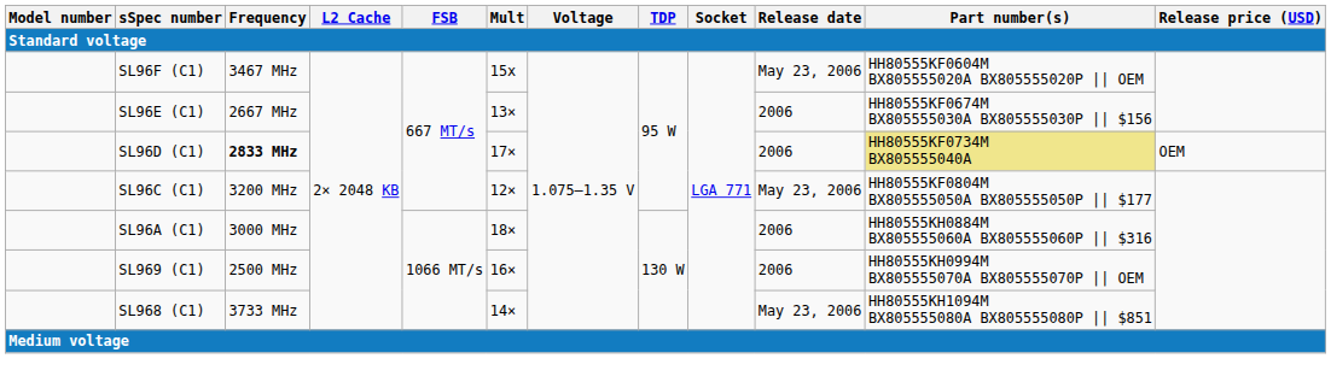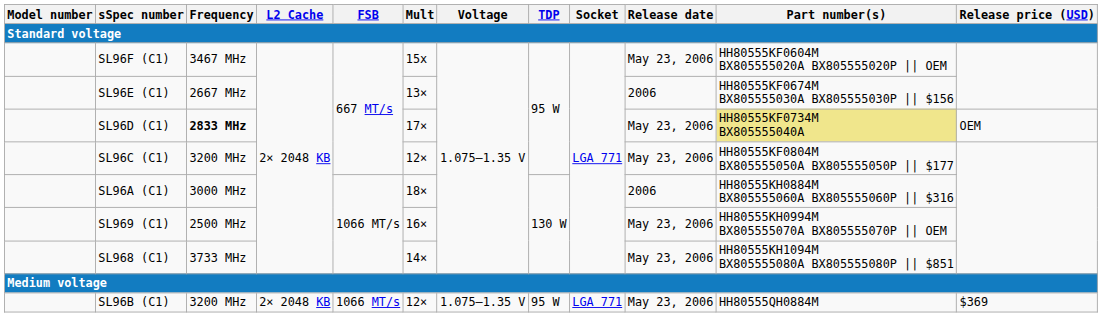SL96D (C1) | Release date: 2006 -> May 23, 2006
SL969 (C1) | Release date: 2006 -> May 23, 2006
+ row: SL96B (C1) | 3200 MHz | 2× 2048 KB | 1066 MT/s | 12× | 1.075–1.35 V | 95 W | LGA 771 | May 23, 2006 | HH80555QH0884M | $369
